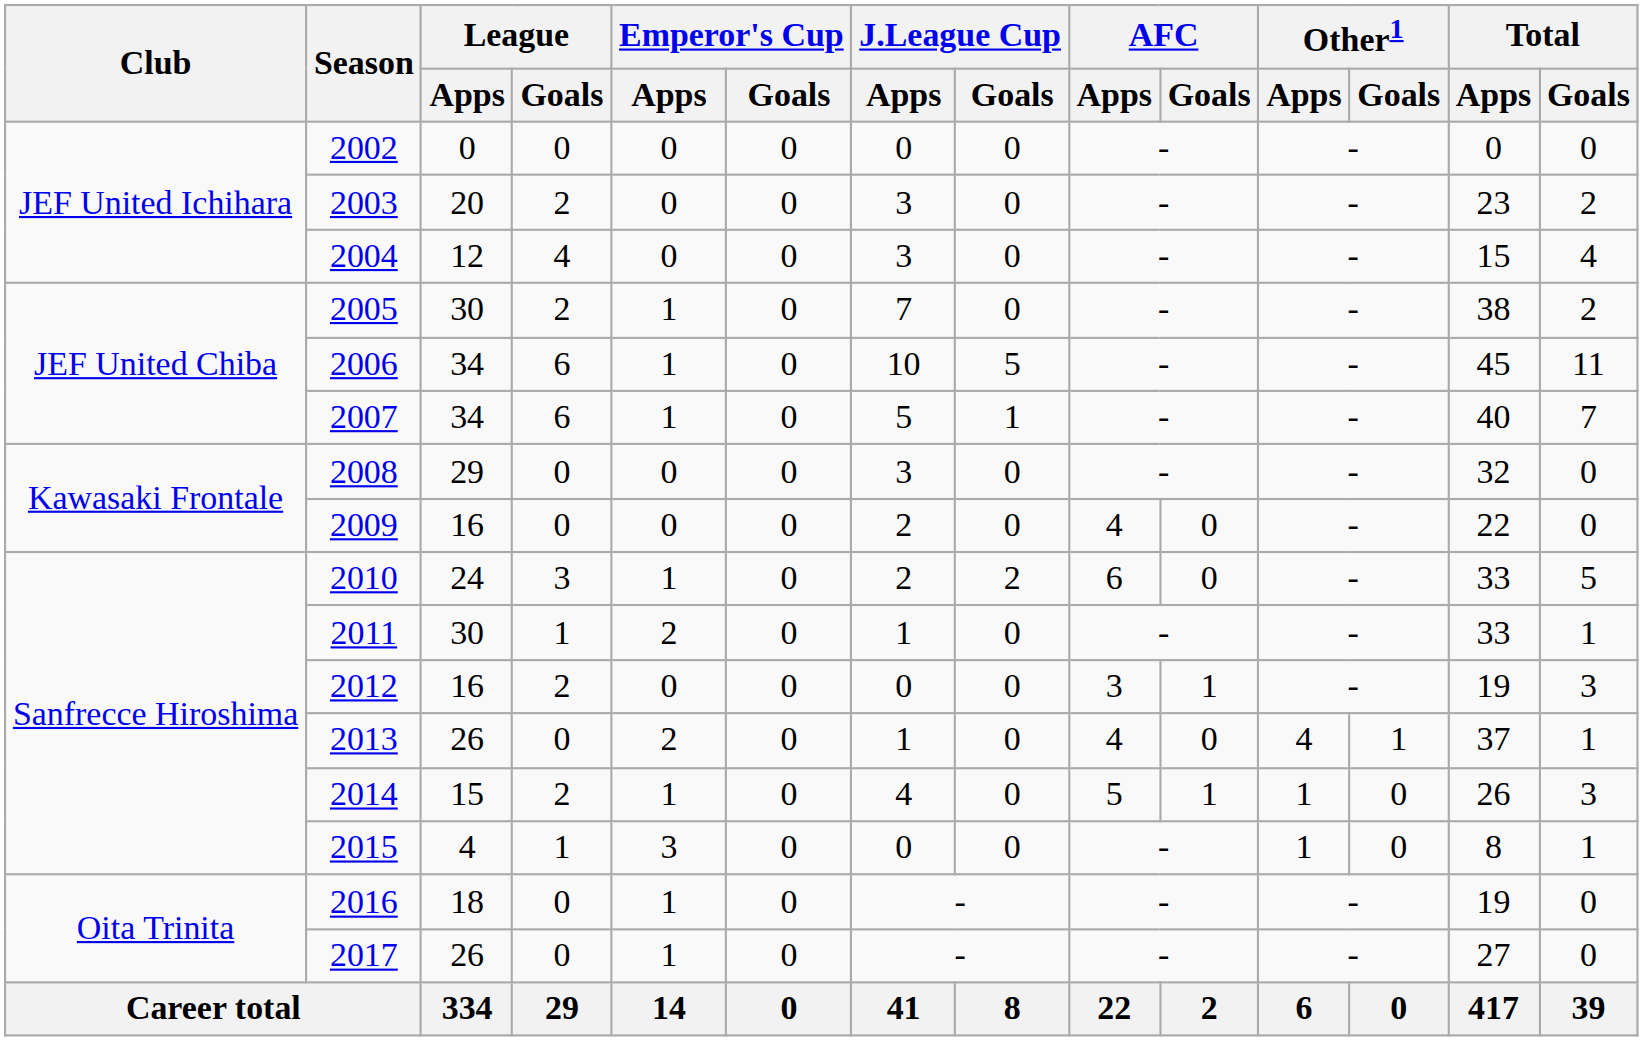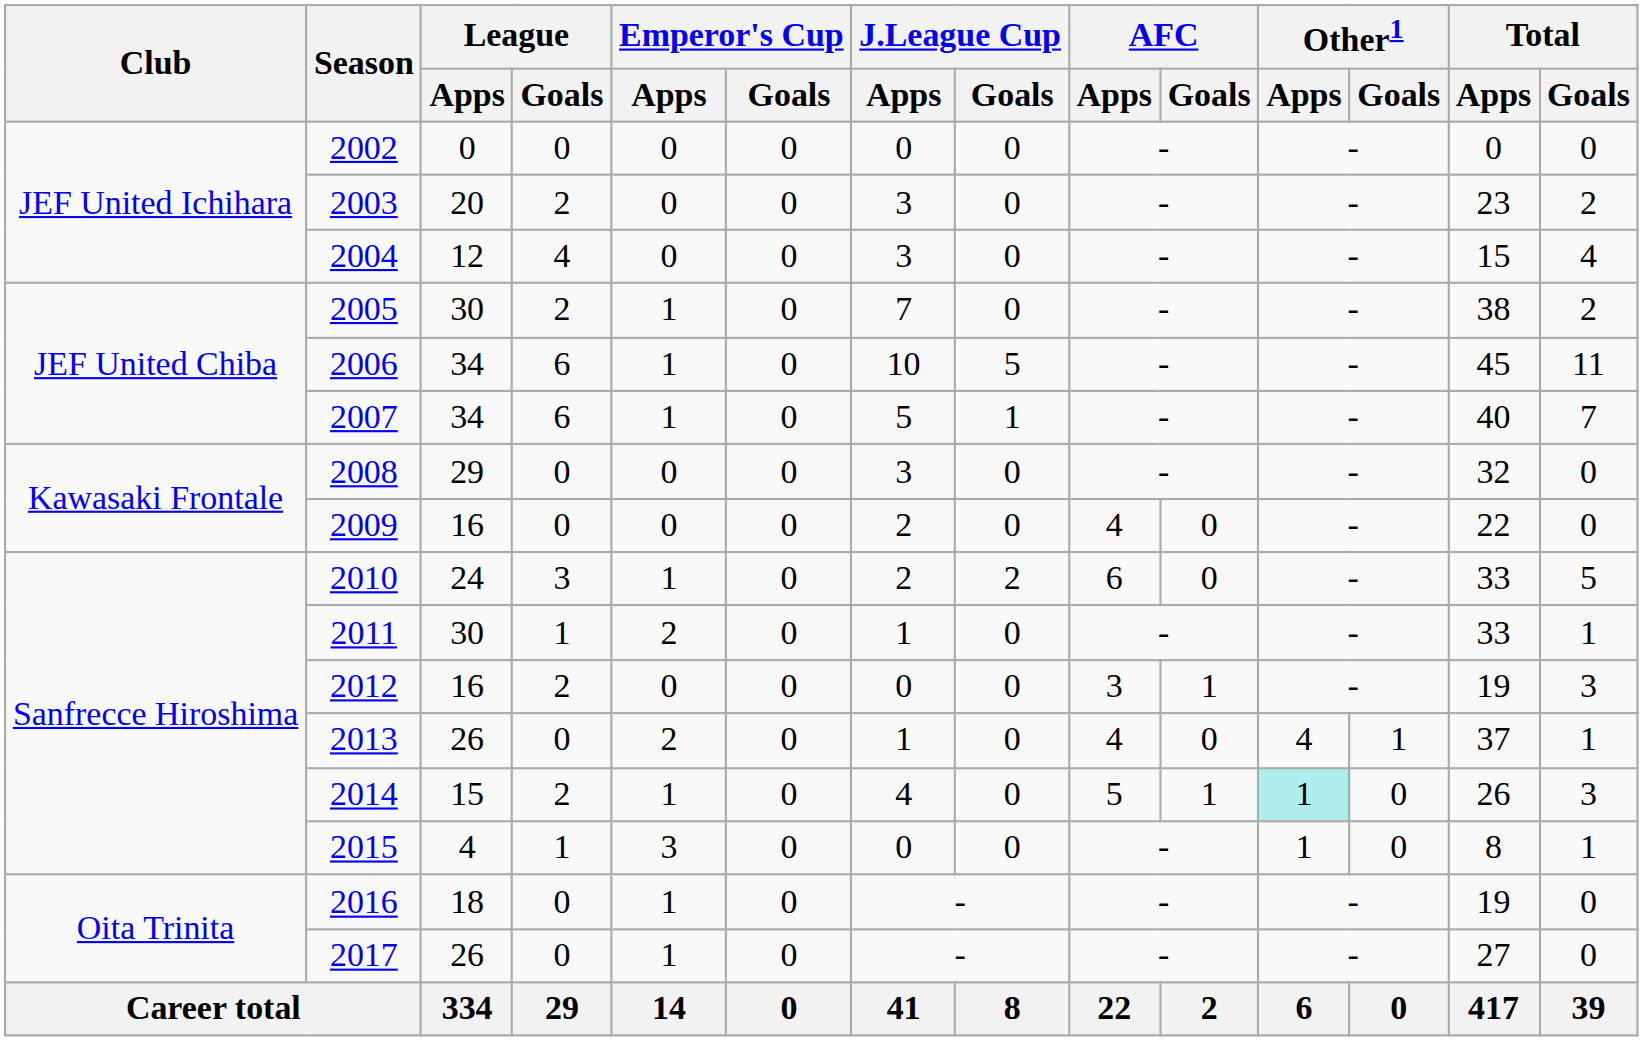2014 | Other1 / Apps: no background -> paleturquoise background
